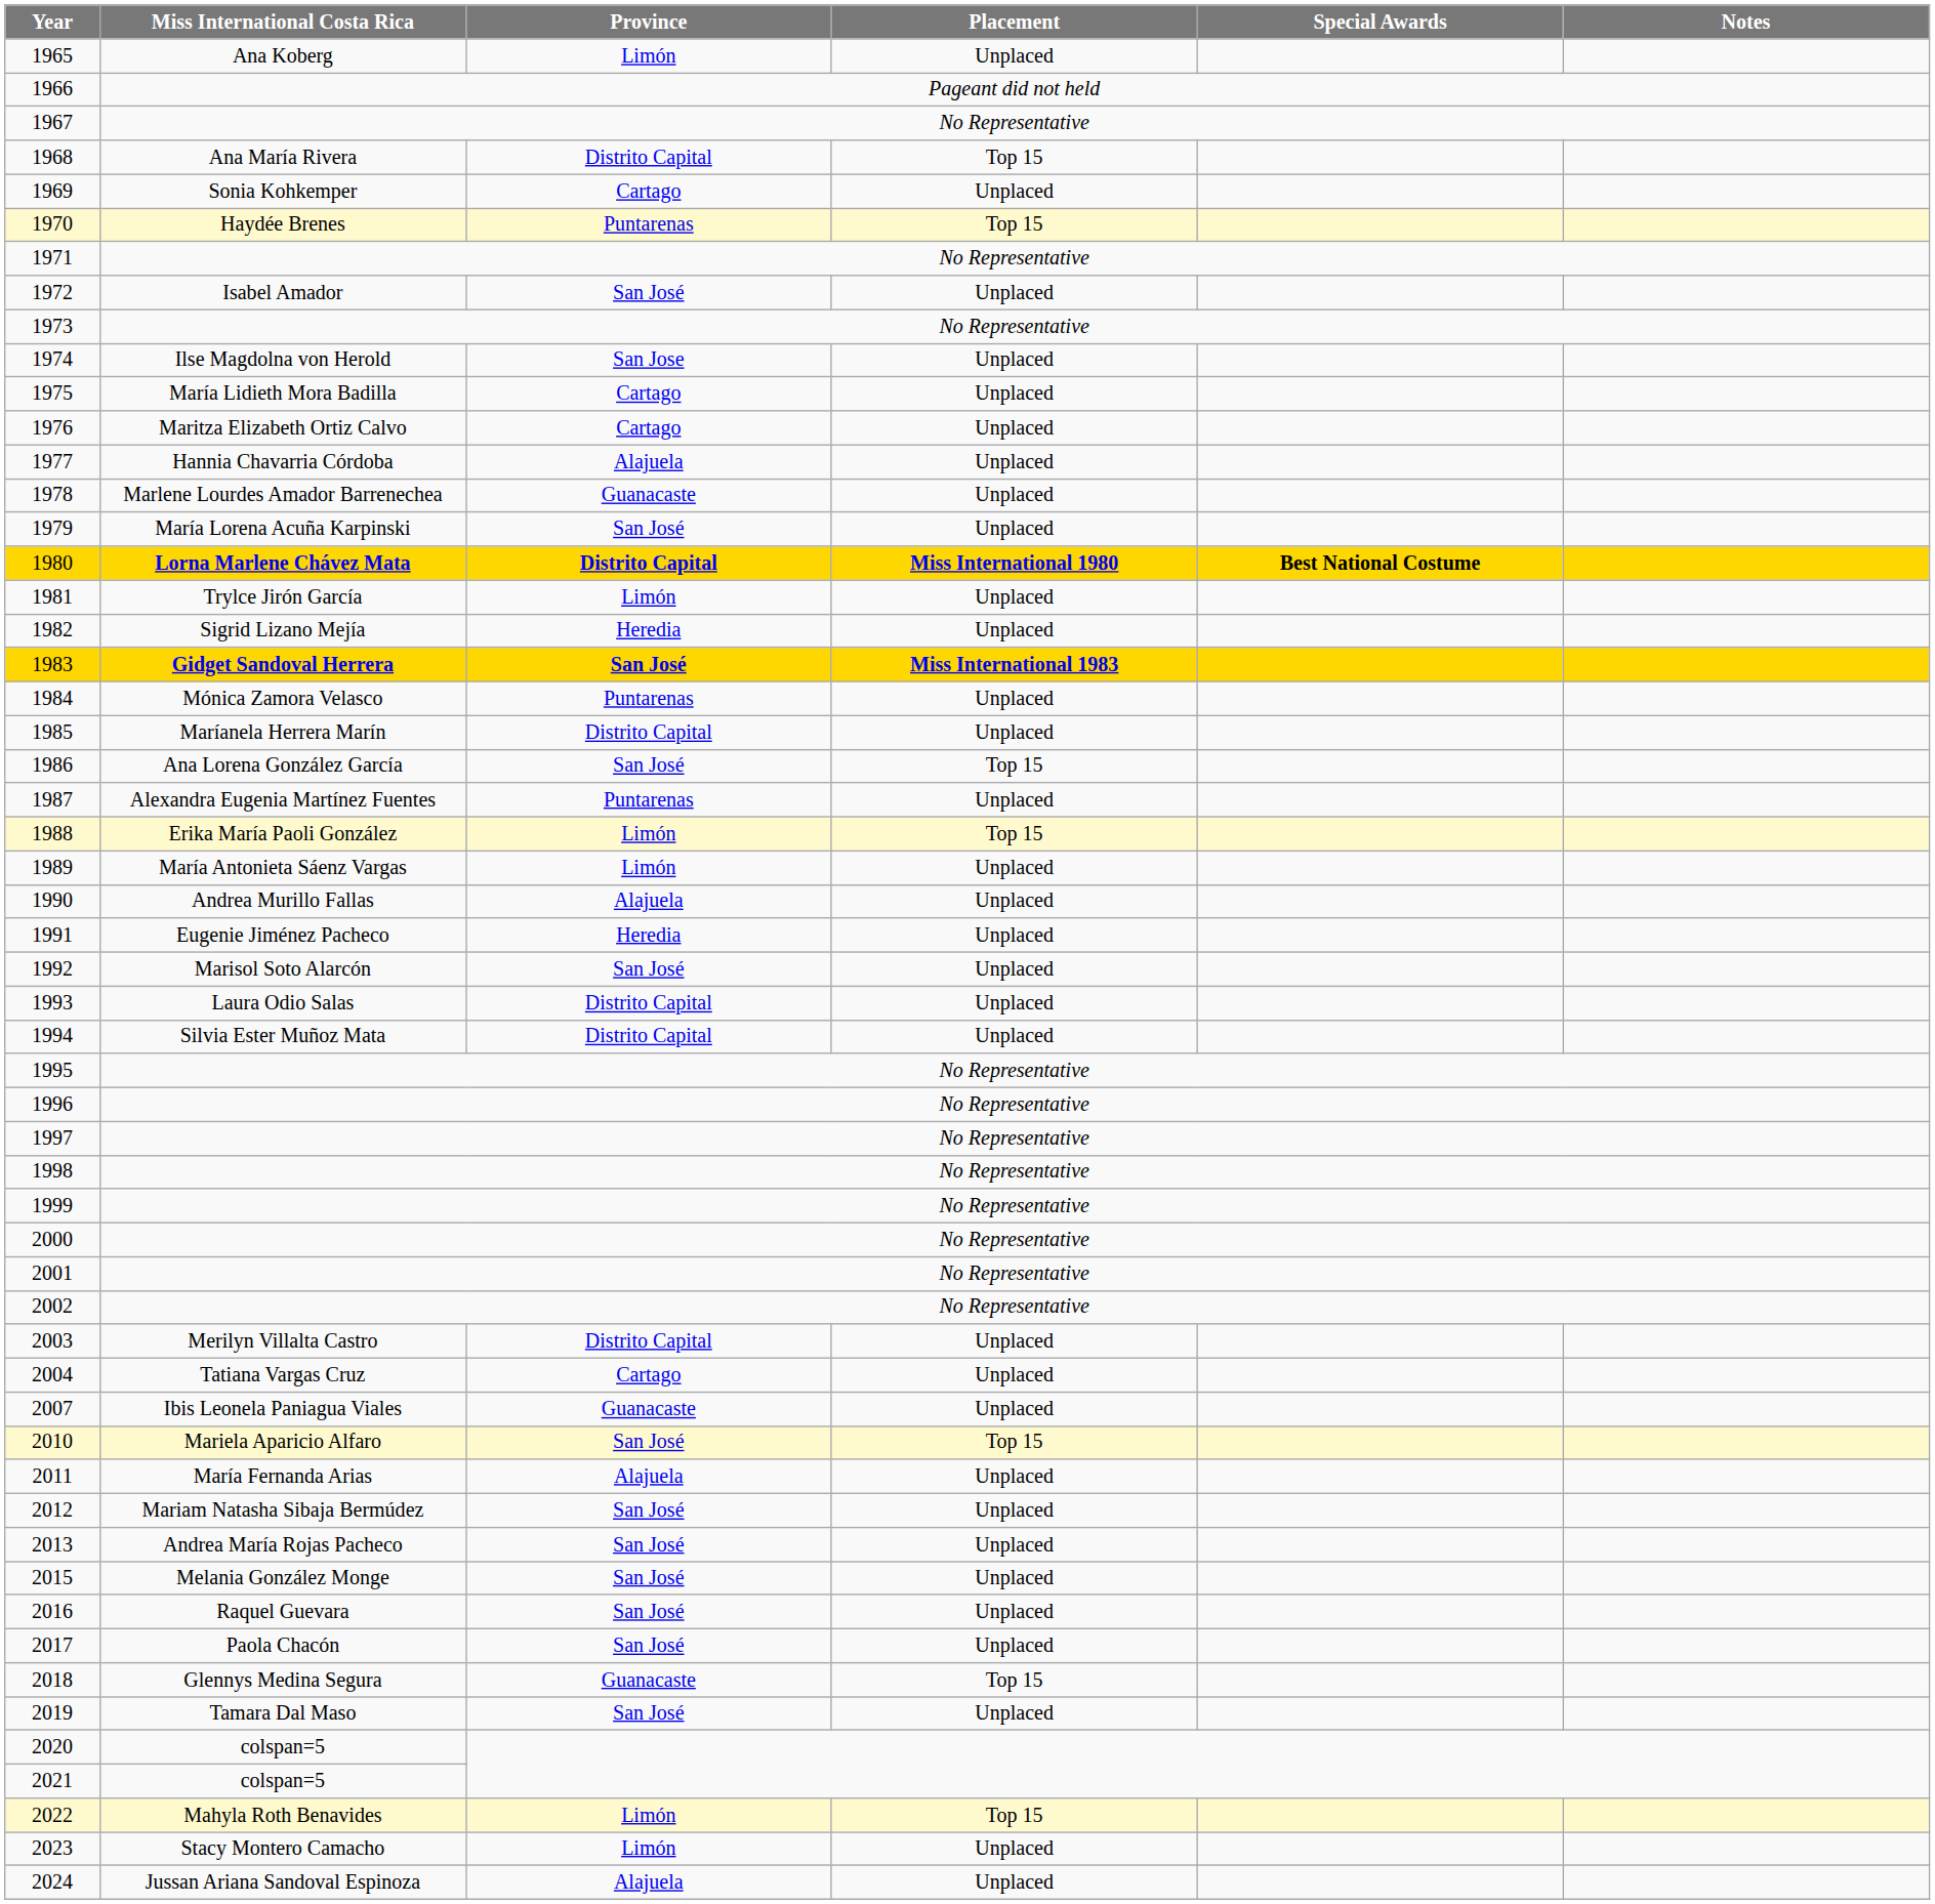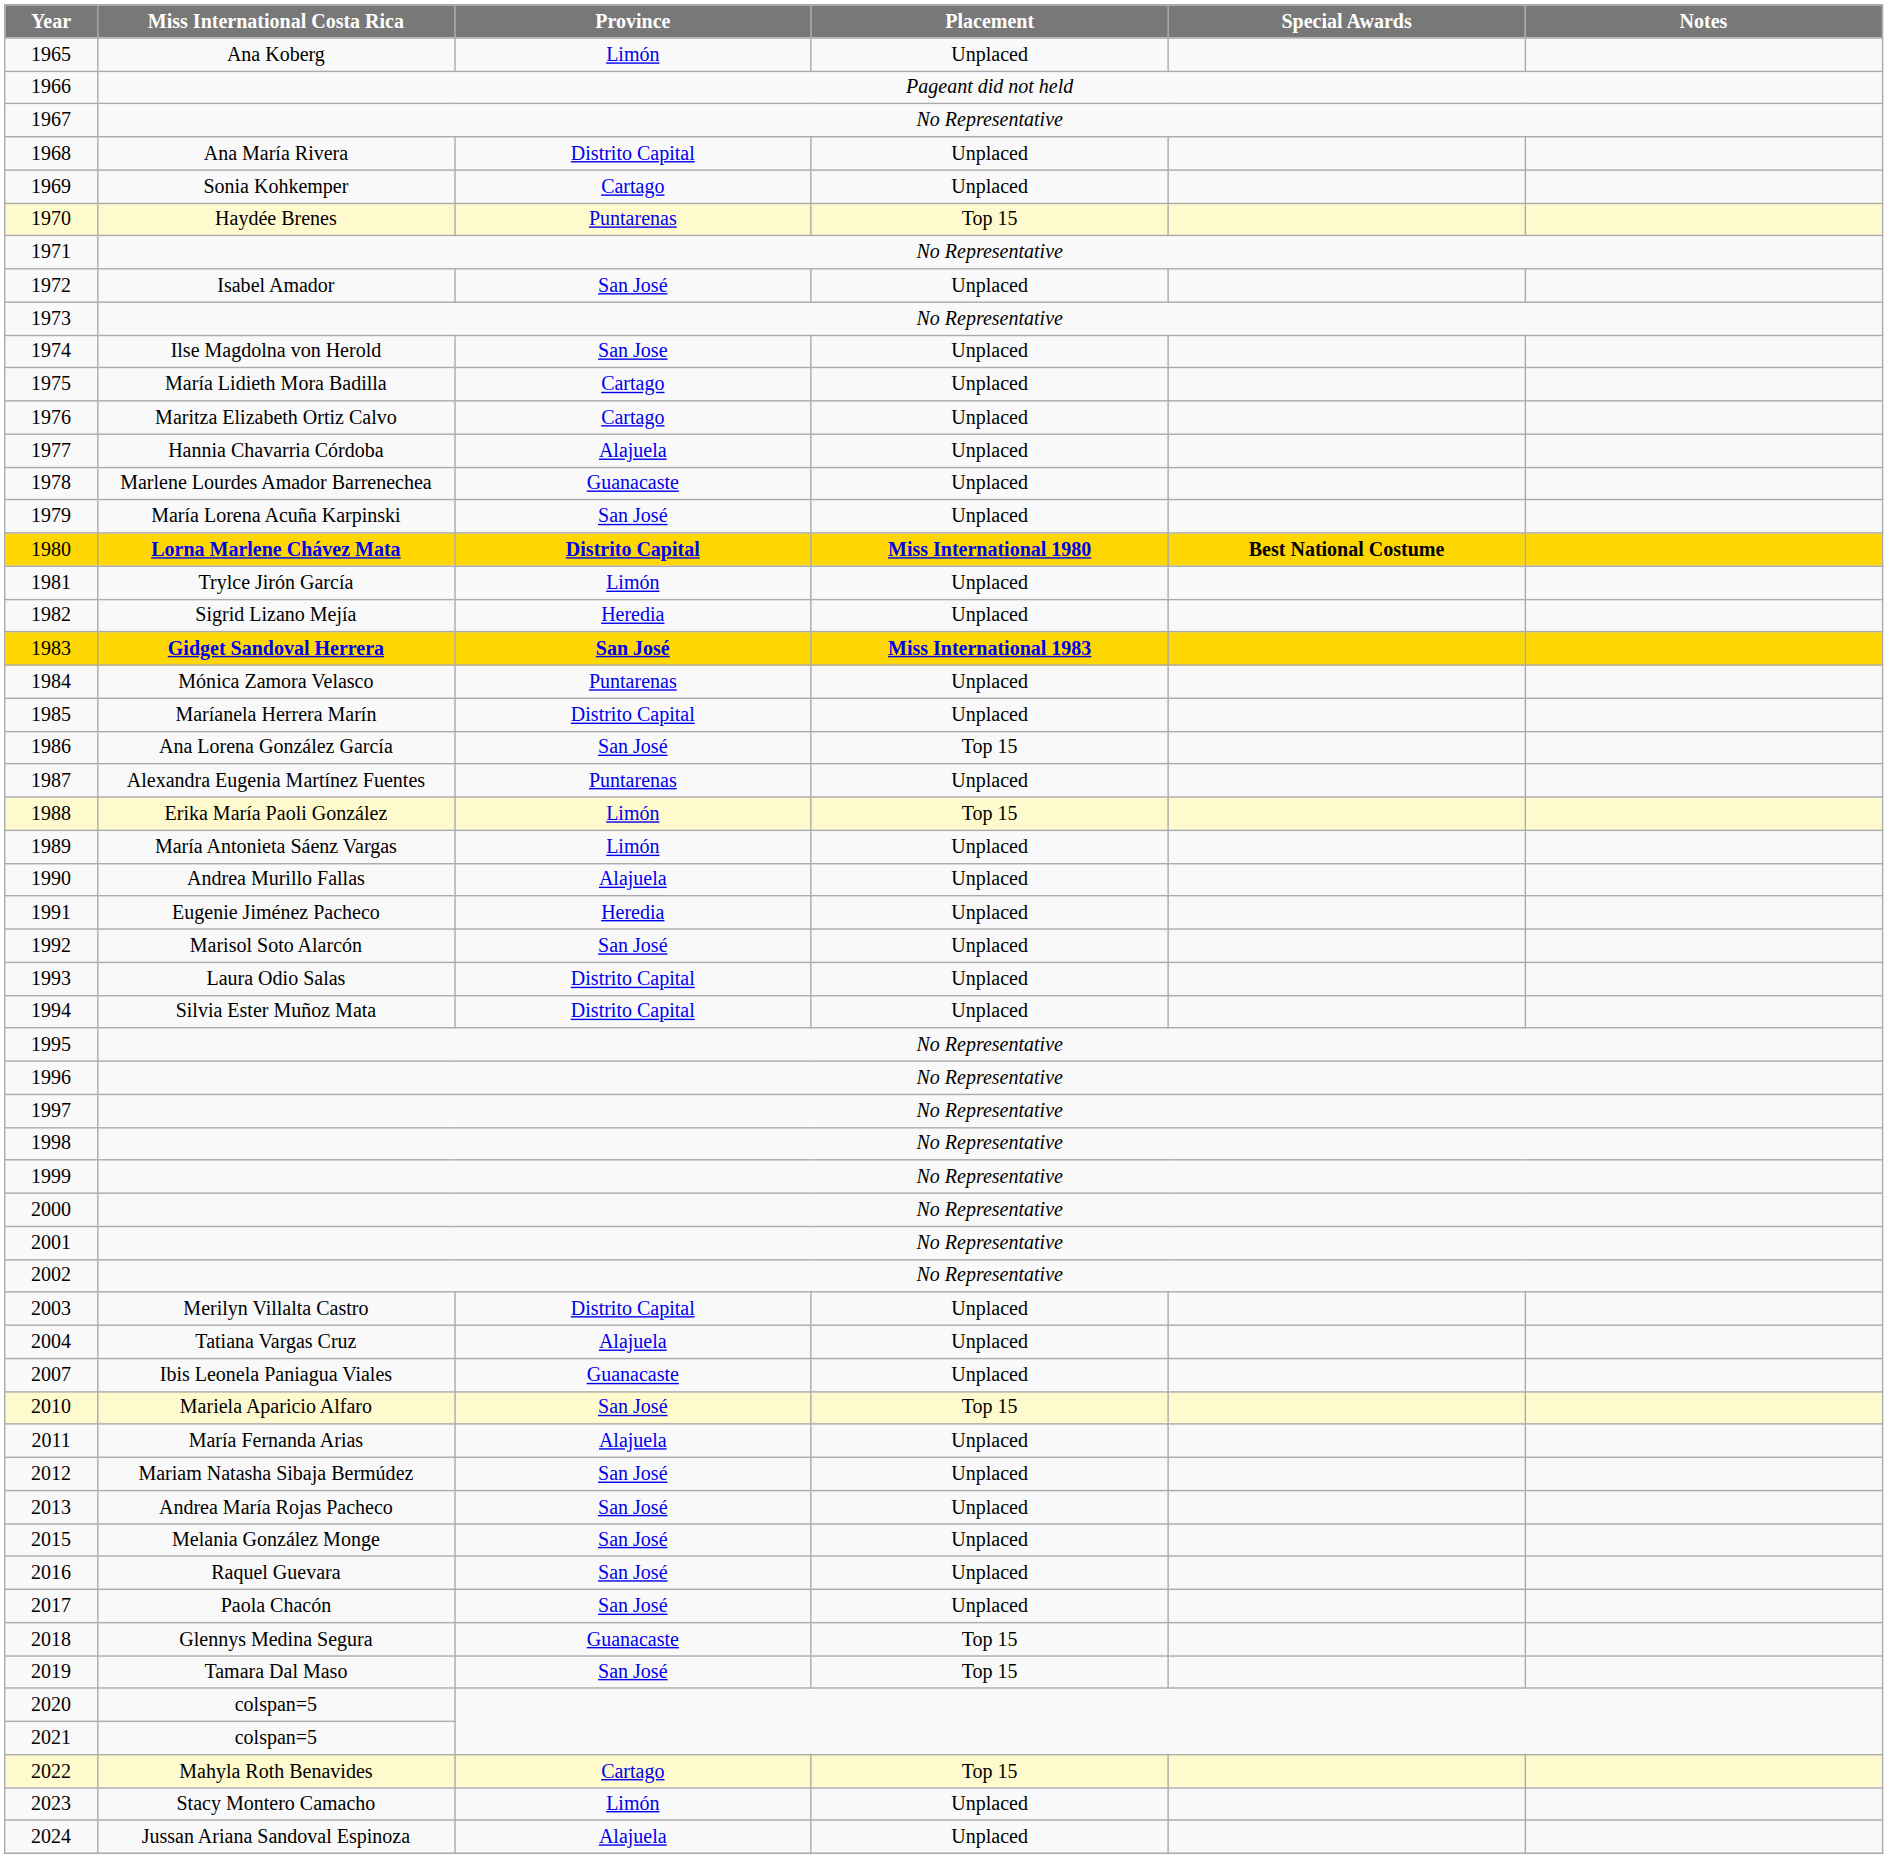1968 | Placement: Top 15 -> Unplaced
2004 | Province: Cartago -> Alajuela
2019 | Placement: Unplaced -> Top 15
2022 | Province: Limón -> Cartago
